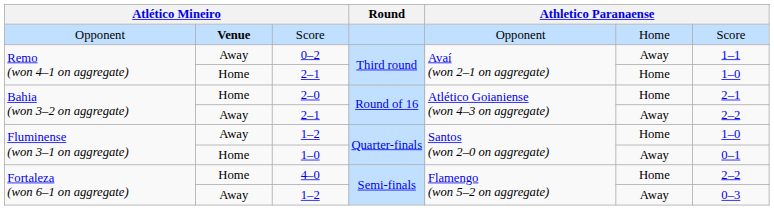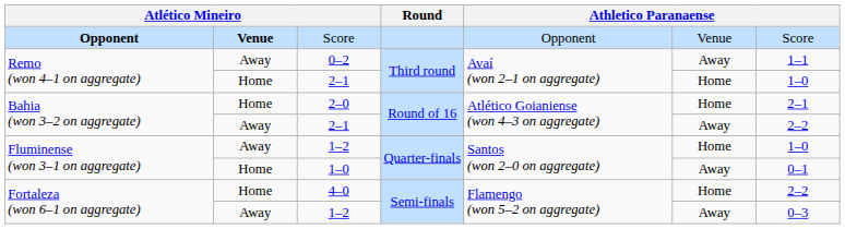row 2 | column 1: normal -> bold
row 2 | column 6: Home -> Venue
